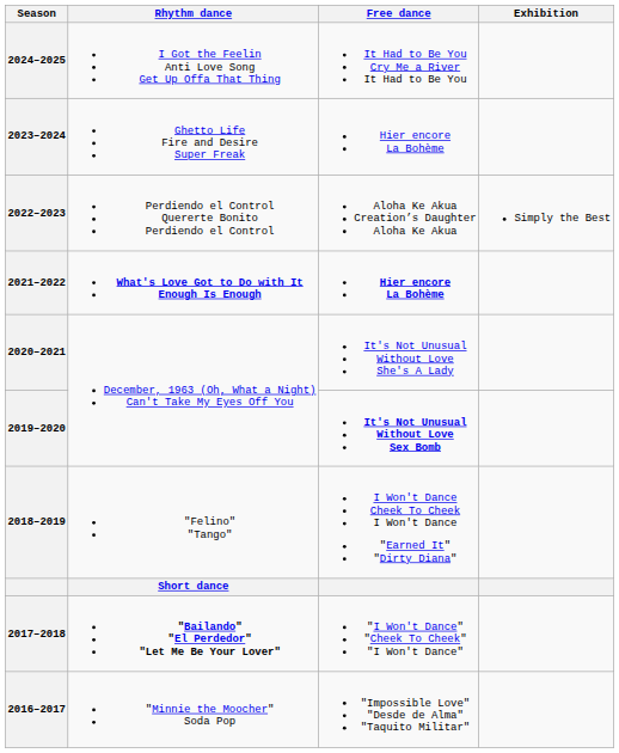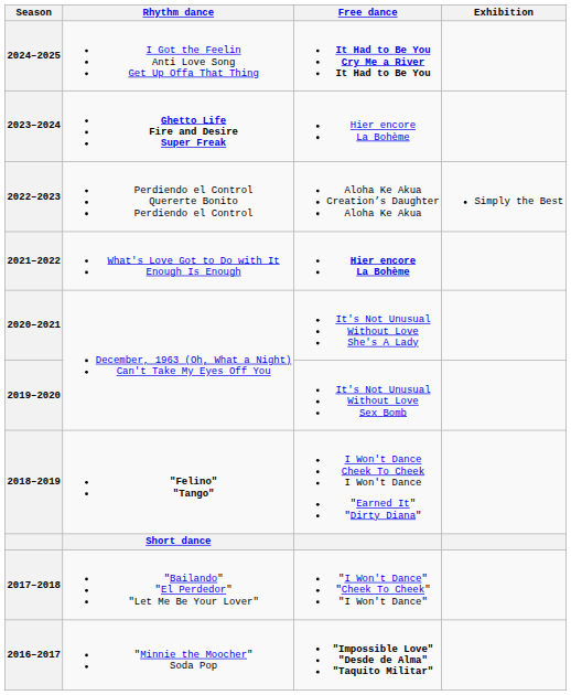2024–2025 | Free dance: normal -> bold
2023–2024 | Rhythm dance: normal -> bold
2021–2022 | Rhythm dance: bold -> normal
2019–2020 | Free dance: bold -> normal
2018–2019 | Rhythm dance: normal -> bold
2017–2018 | Rhythm dance: bold -> normal
2016–2017 | Free dance: normal -> bold
